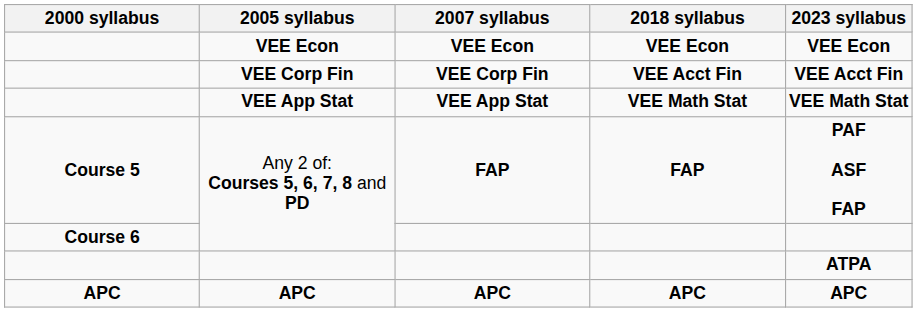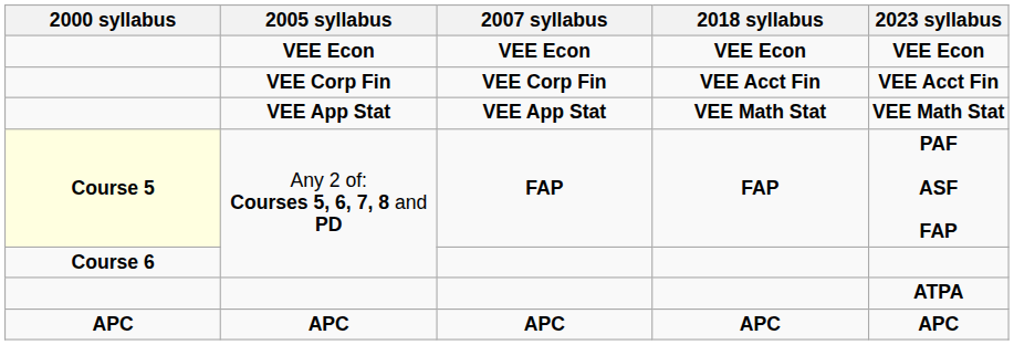Any 2 of: Courses 5, 6, 7, 8 and PD / FAP | 2000 syllabus: no background -> lightyellow background
